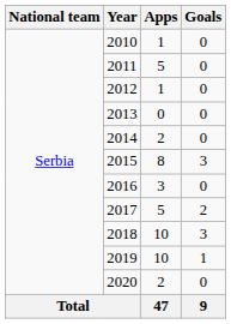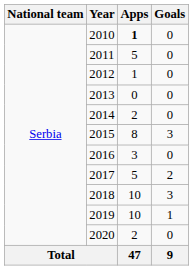2010 | Apps: normal -> bold
